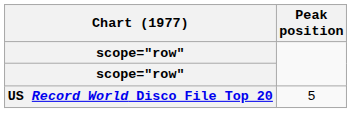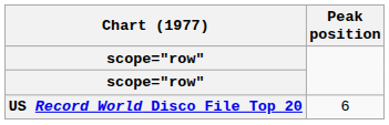US Record World Disco File Top 20 | Peak position: 5 -> 6
